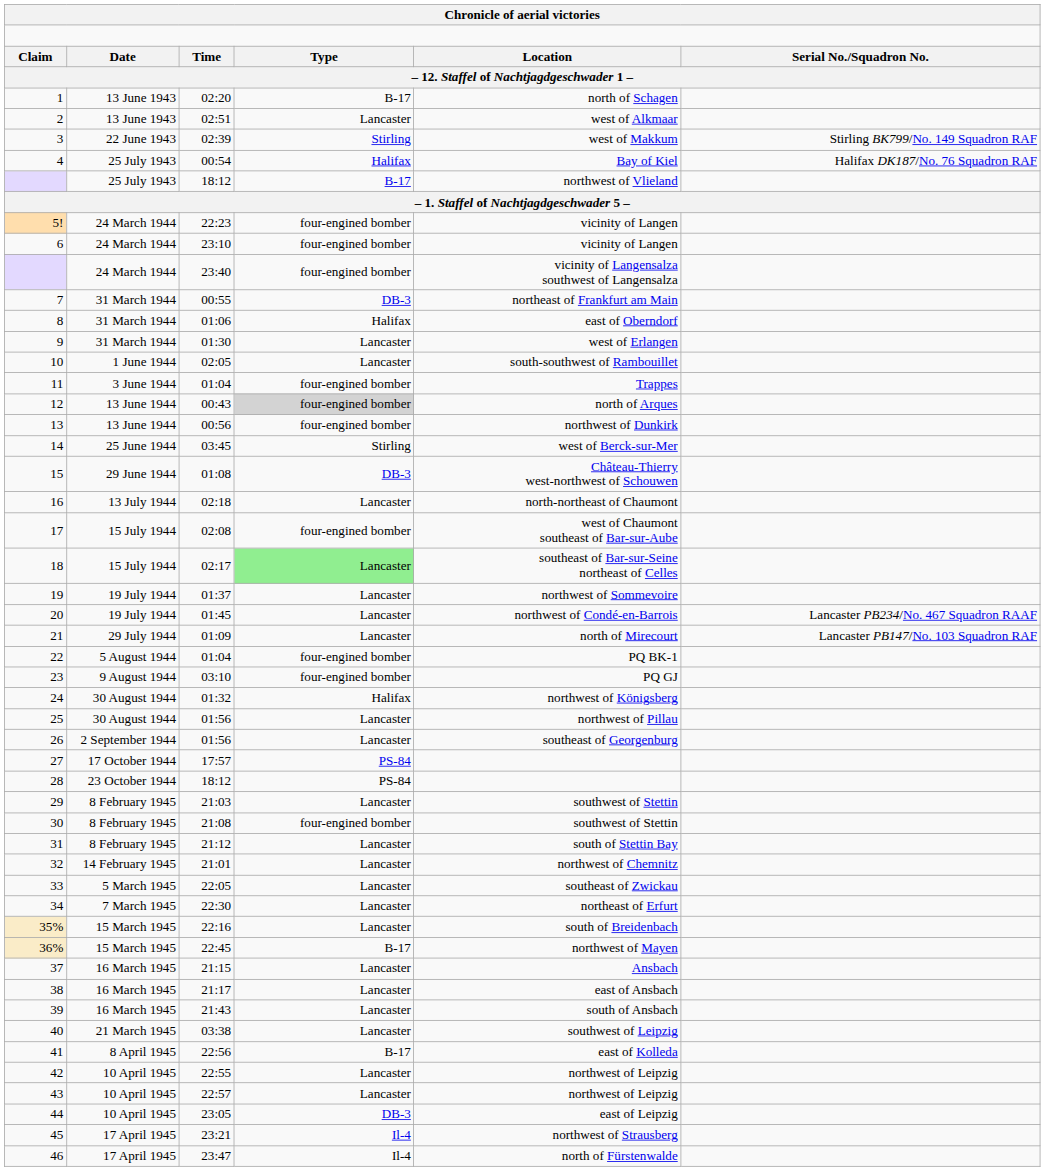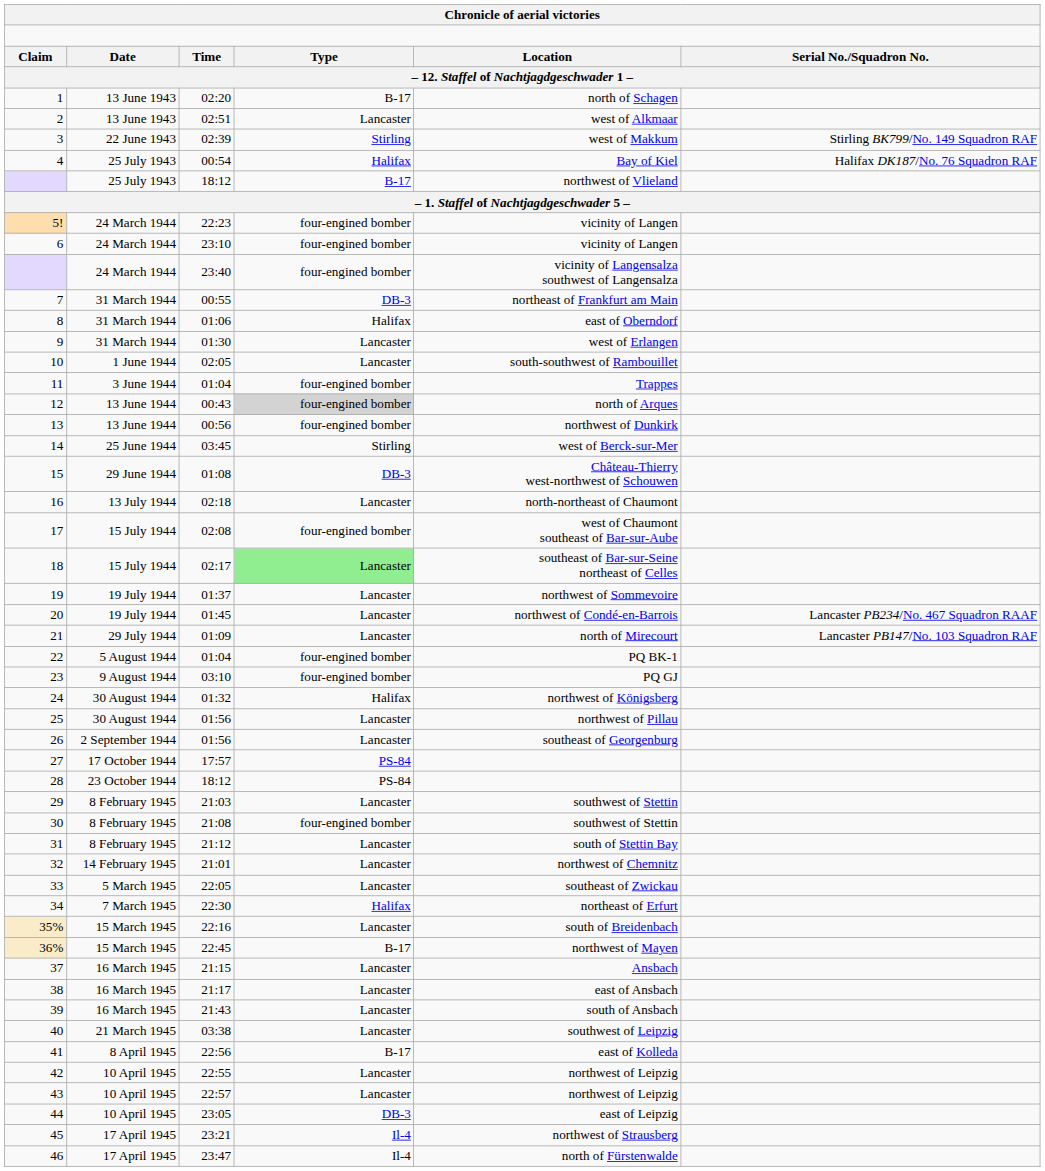34 | column 4: Lancaster -> Halifax
